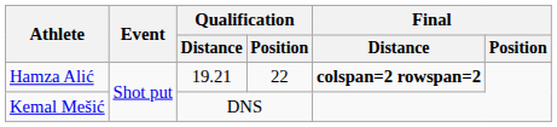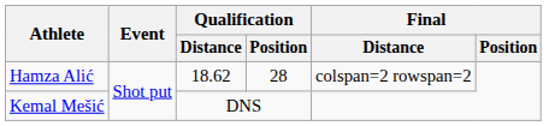Hamza Alić | Qualification / Distance: 19.21 -> 18.62
Hamza Alić | Qualification / Position: 22 -> 28
Hamza Alić | Final / Distance: bold -> normal
